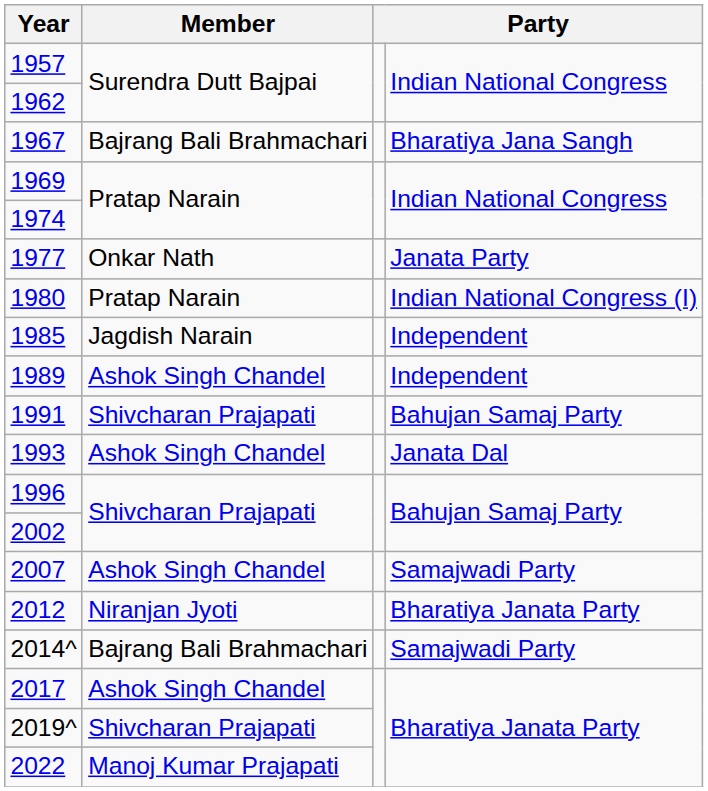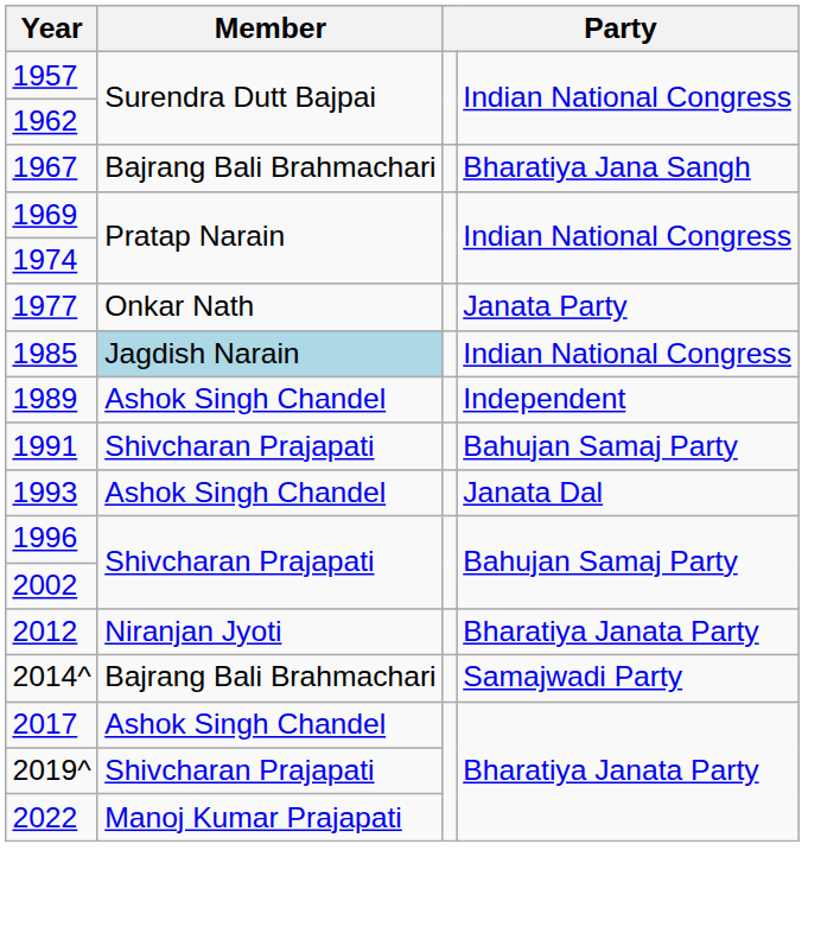- row: 1980 | Pratap Narain | Indian National Congress (I)
1985 | Member: no background -> lightblue background
1985 | column 4: Independent -> Indian National Congress
- row: 2007 | Ashok Singh Chandel | Samajwadi Party
